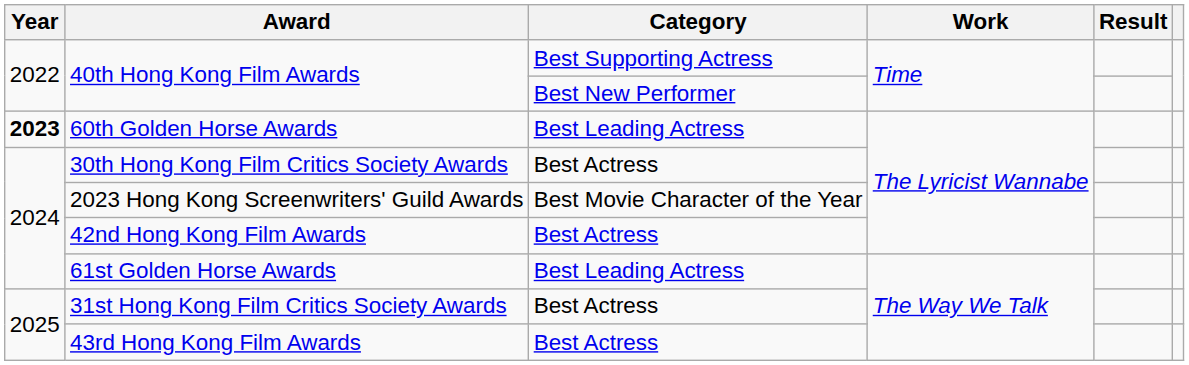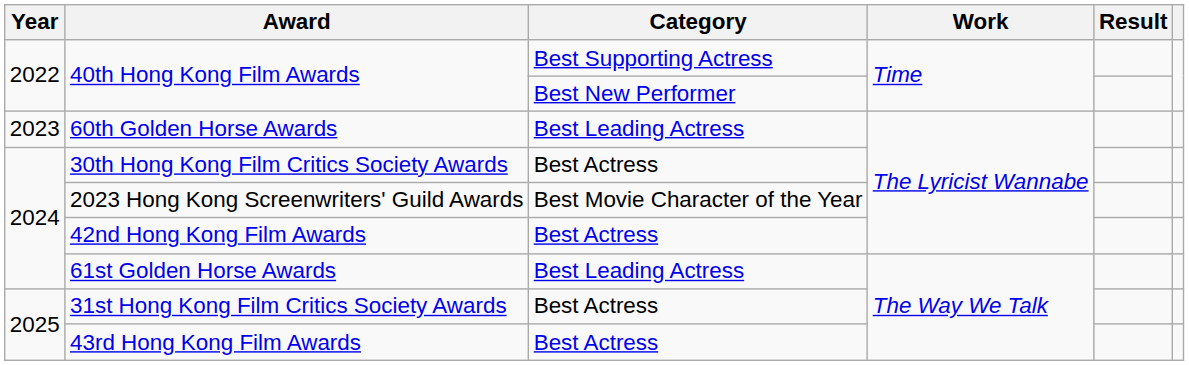60th Golden Horse Awards | Year: bold -> normal
